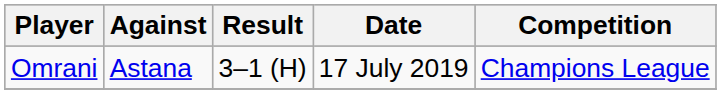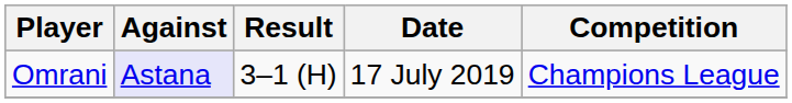Omrani | Against: no background -> lavender background
